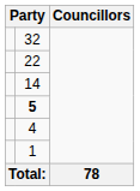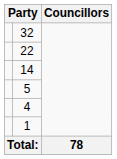5 | column 2: bold -> normal
